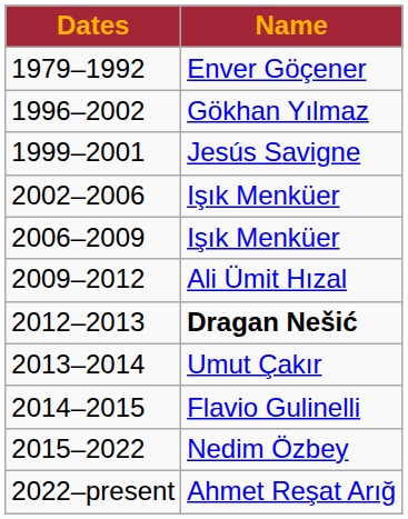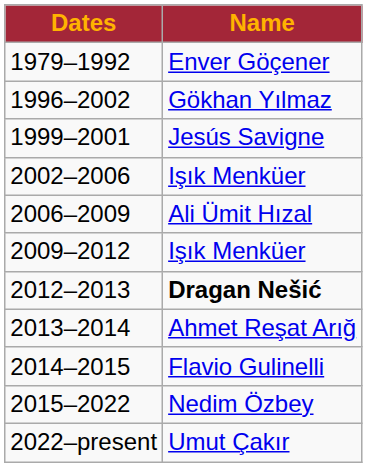row 6 | Name: Işık Menküer -> Ali Ümit Hızal
row 7 | Name: Ali Ümit Hızal -> Işık Menküer
row 9 | Name: Umut Çakır -> Ahmet Reşat Arığ
row 12 | Name: Ahmet Reşat Arığ -> Umut Çakır
